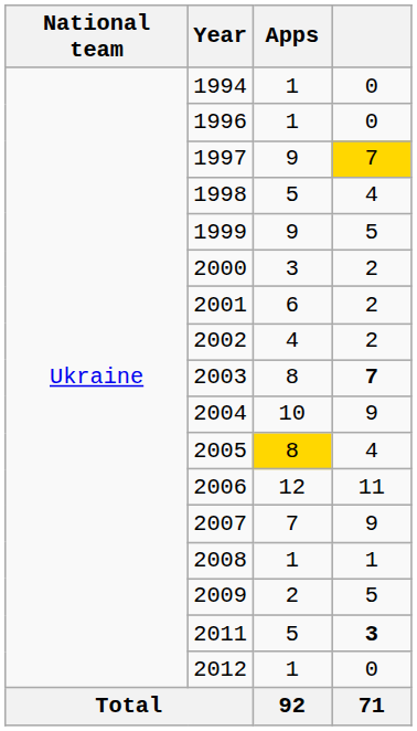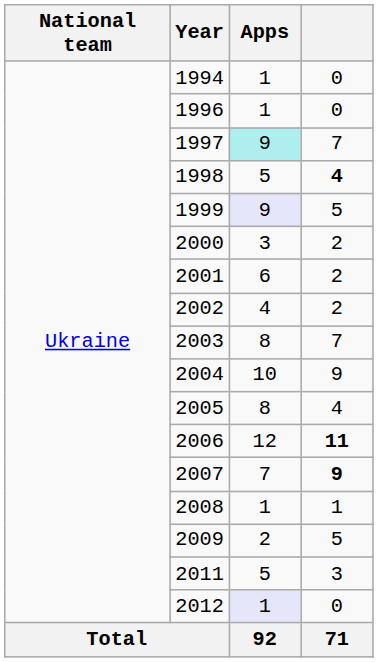1997 | Apps: no background -> paleturquoise background
1997 | column 4: gold background -> no background
1998 | column 4: normal -> bold
1999 | Apps: no background -> lavender background
2003 | column 4: bold -> normal
2005 | Apps: gold background -> no background
2006 | column 4: normal -> bold
2007 | column 4: normal -> bold
2011 | column 4: bold -> normal
2012 | Apps: no background -> lavender background
